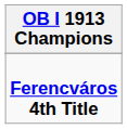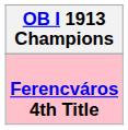row 2 | column 1: no background -> pink background
